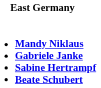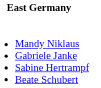row 2 | column 1: bold -> normal
